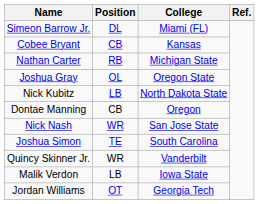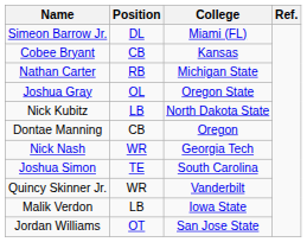Nick Nash | College: San Jose State -> Georgia Tech
Jordan Williams | College: Georgia Tech -> San Jose State
